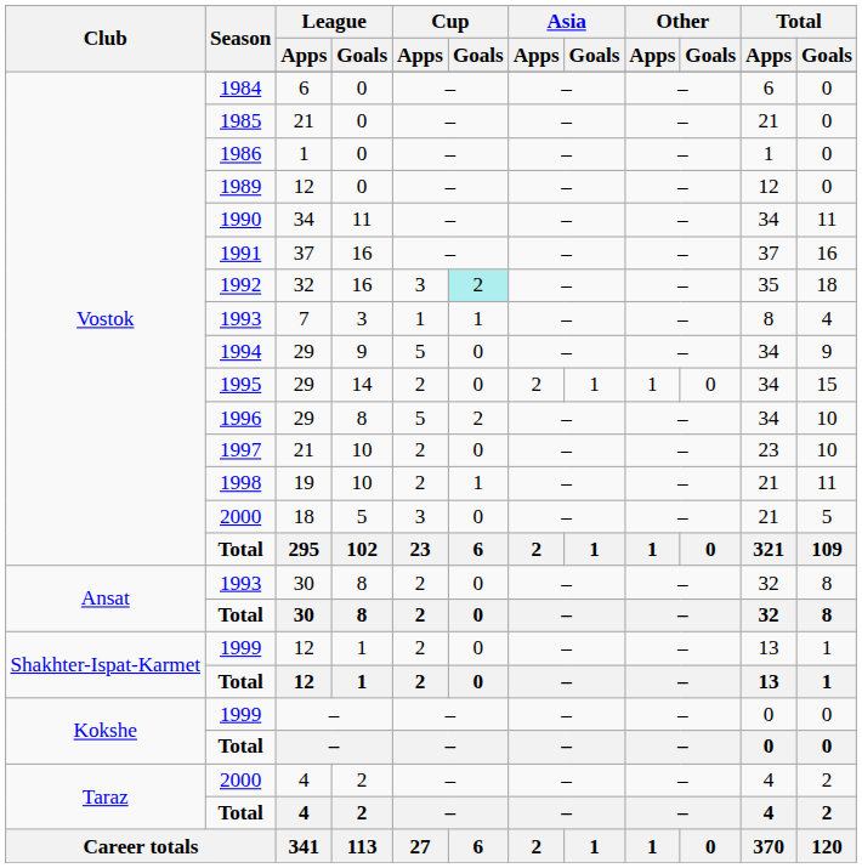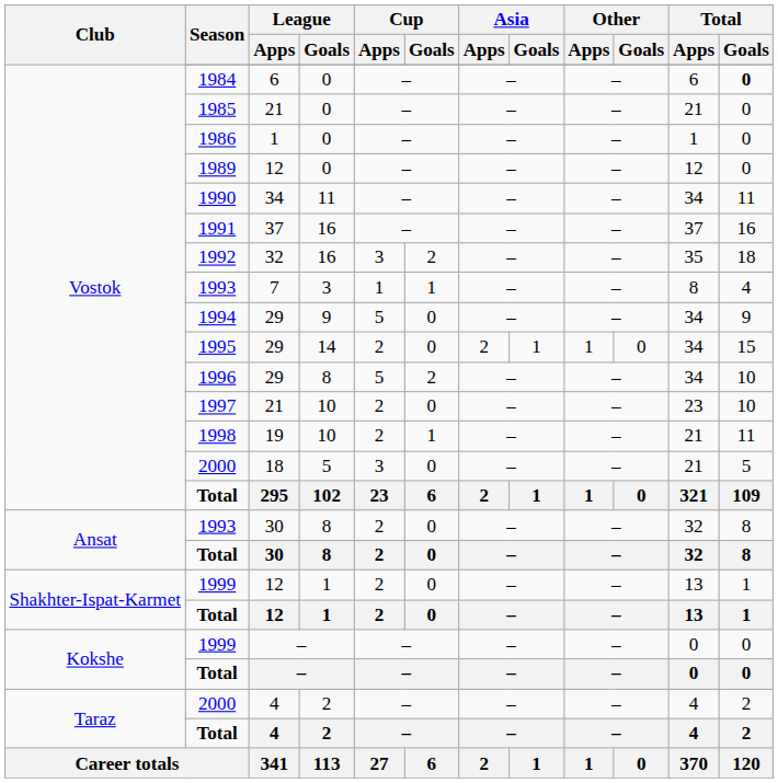1984 | Total / Goals: normal -> bold
1992 | Cup / Goals: paleturquoise background -> no background
